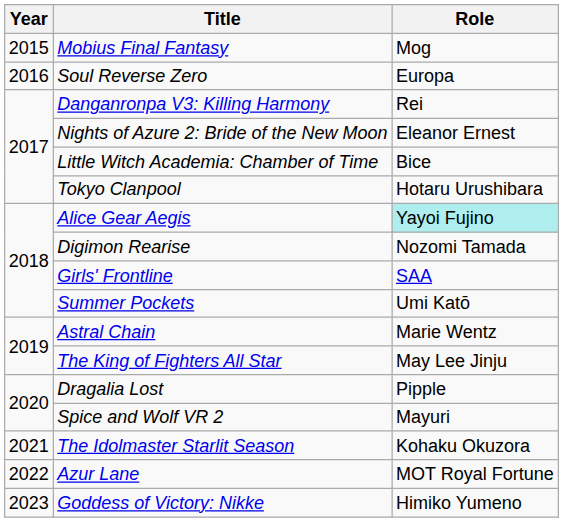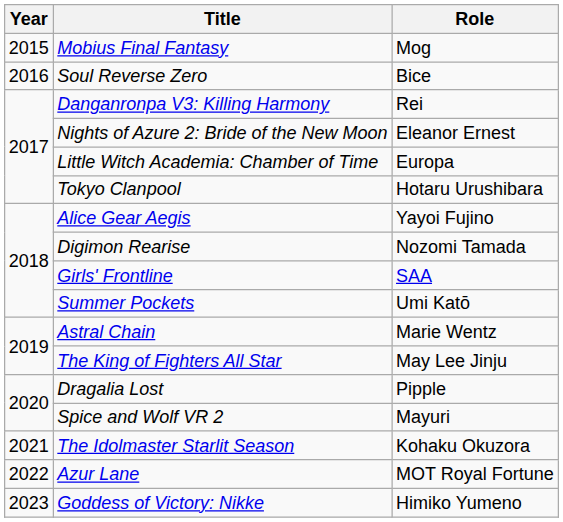Soul Reverse Zero | Role: Europa -> Bice
Little Witch Academia: Chamber of Time | Role: Bice -> Europa
Alice Gear Aegis | Role: paleturquoise background -> no background
